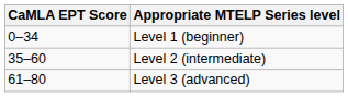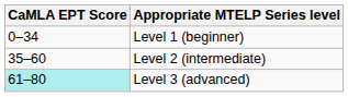Level 3 (advanced) | CaMLA EPT Score: no background -> paleturquoise background
